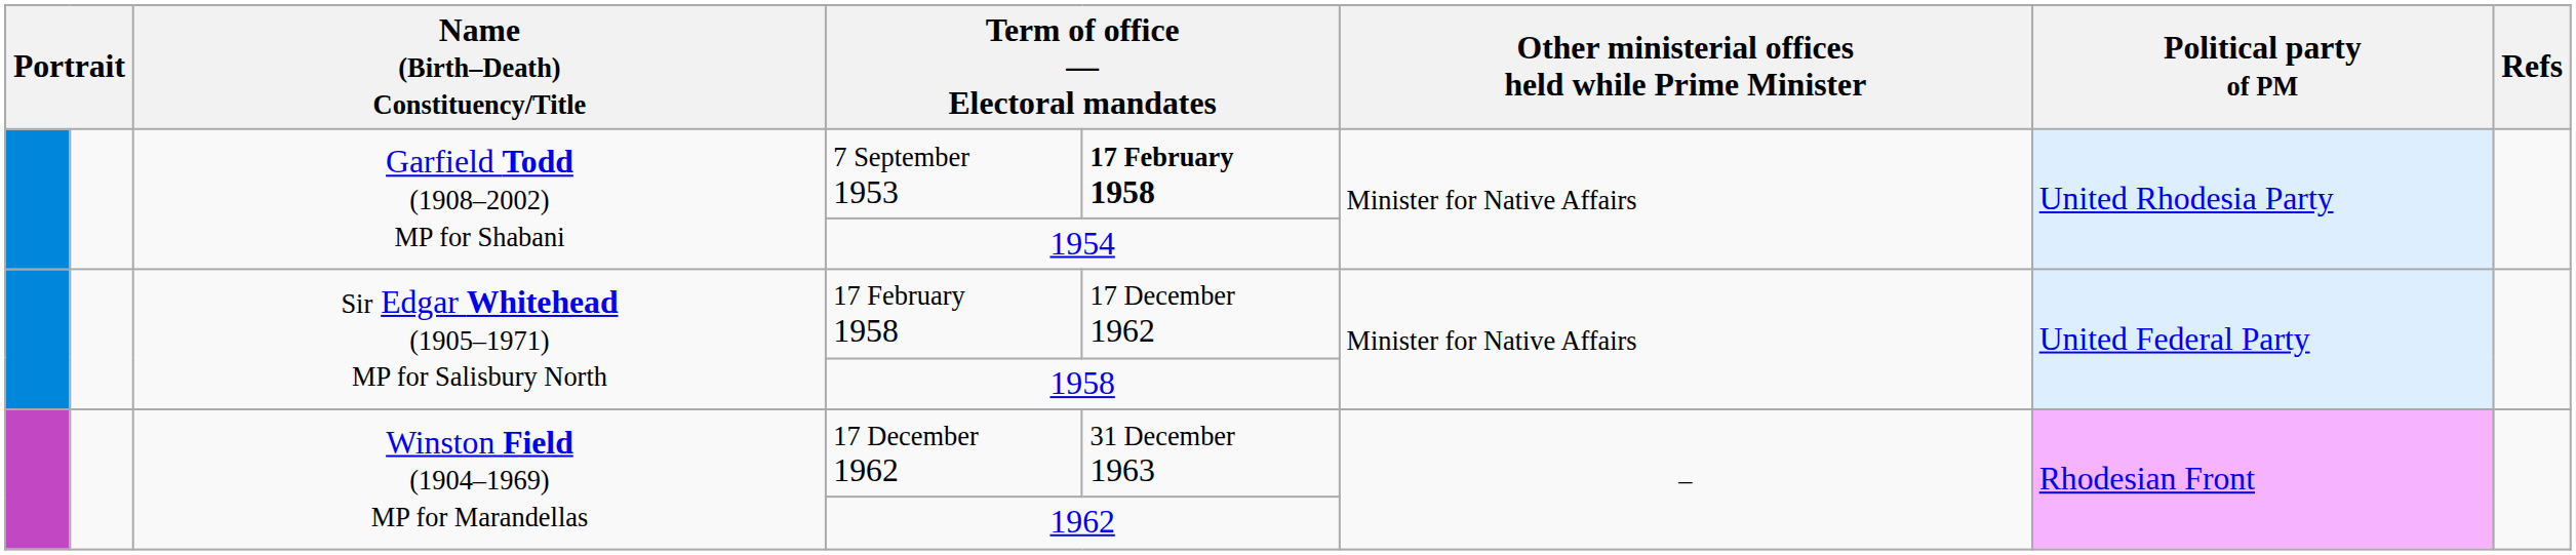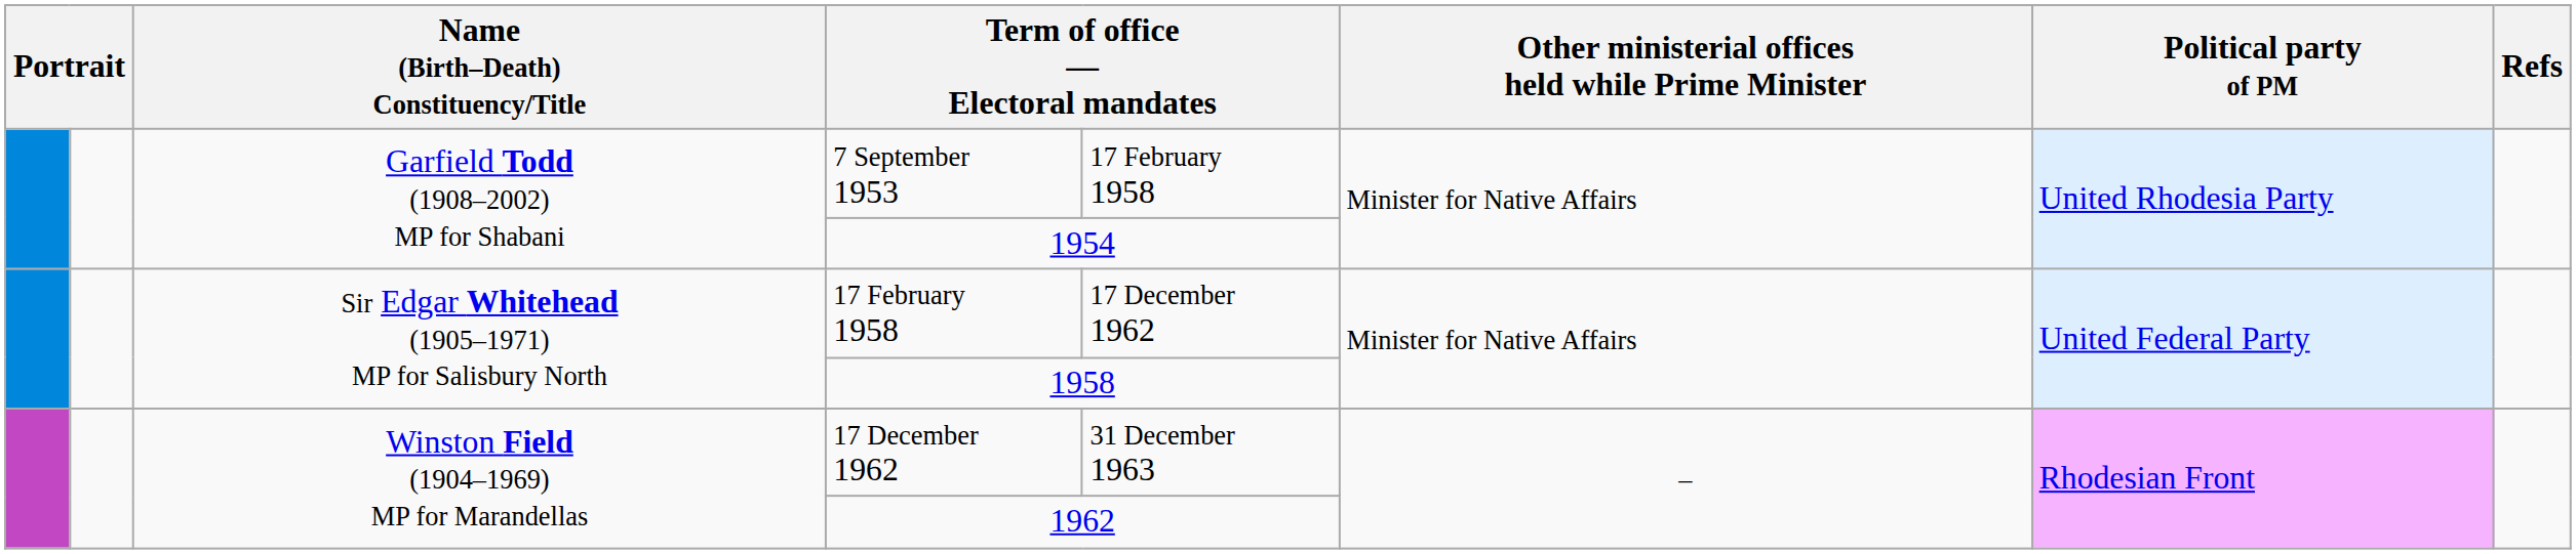7 September 1953 | column 5: bold -> normal
